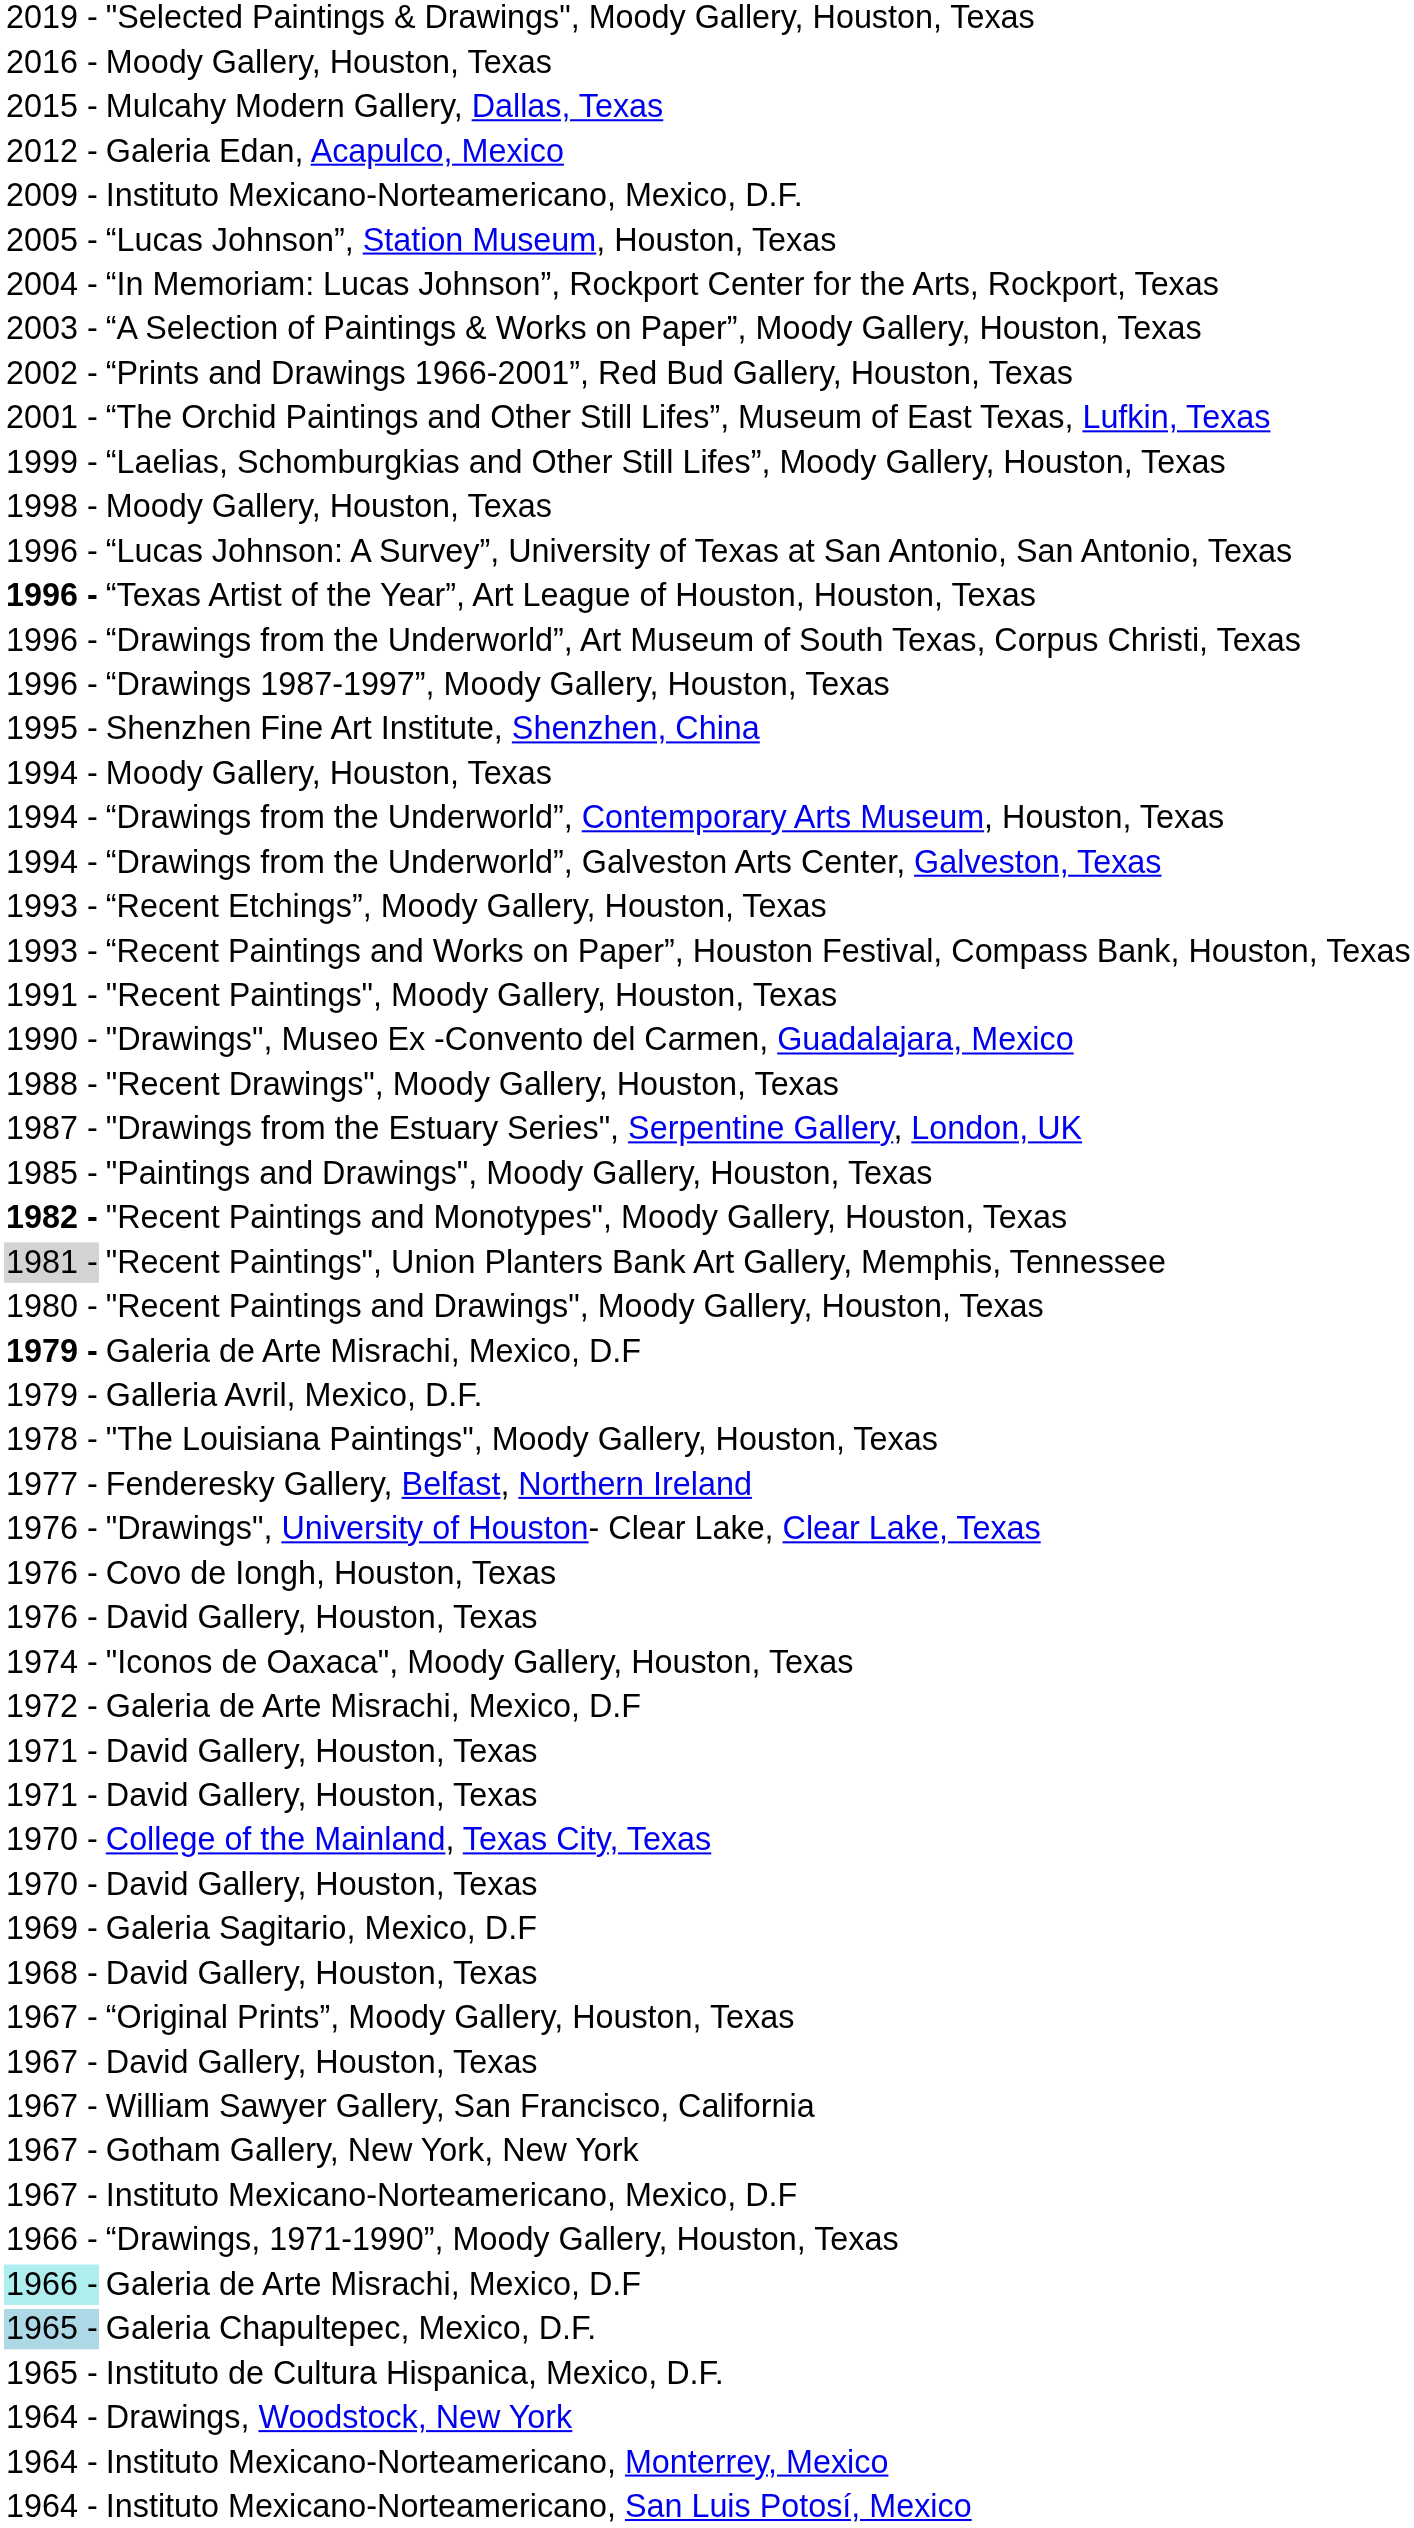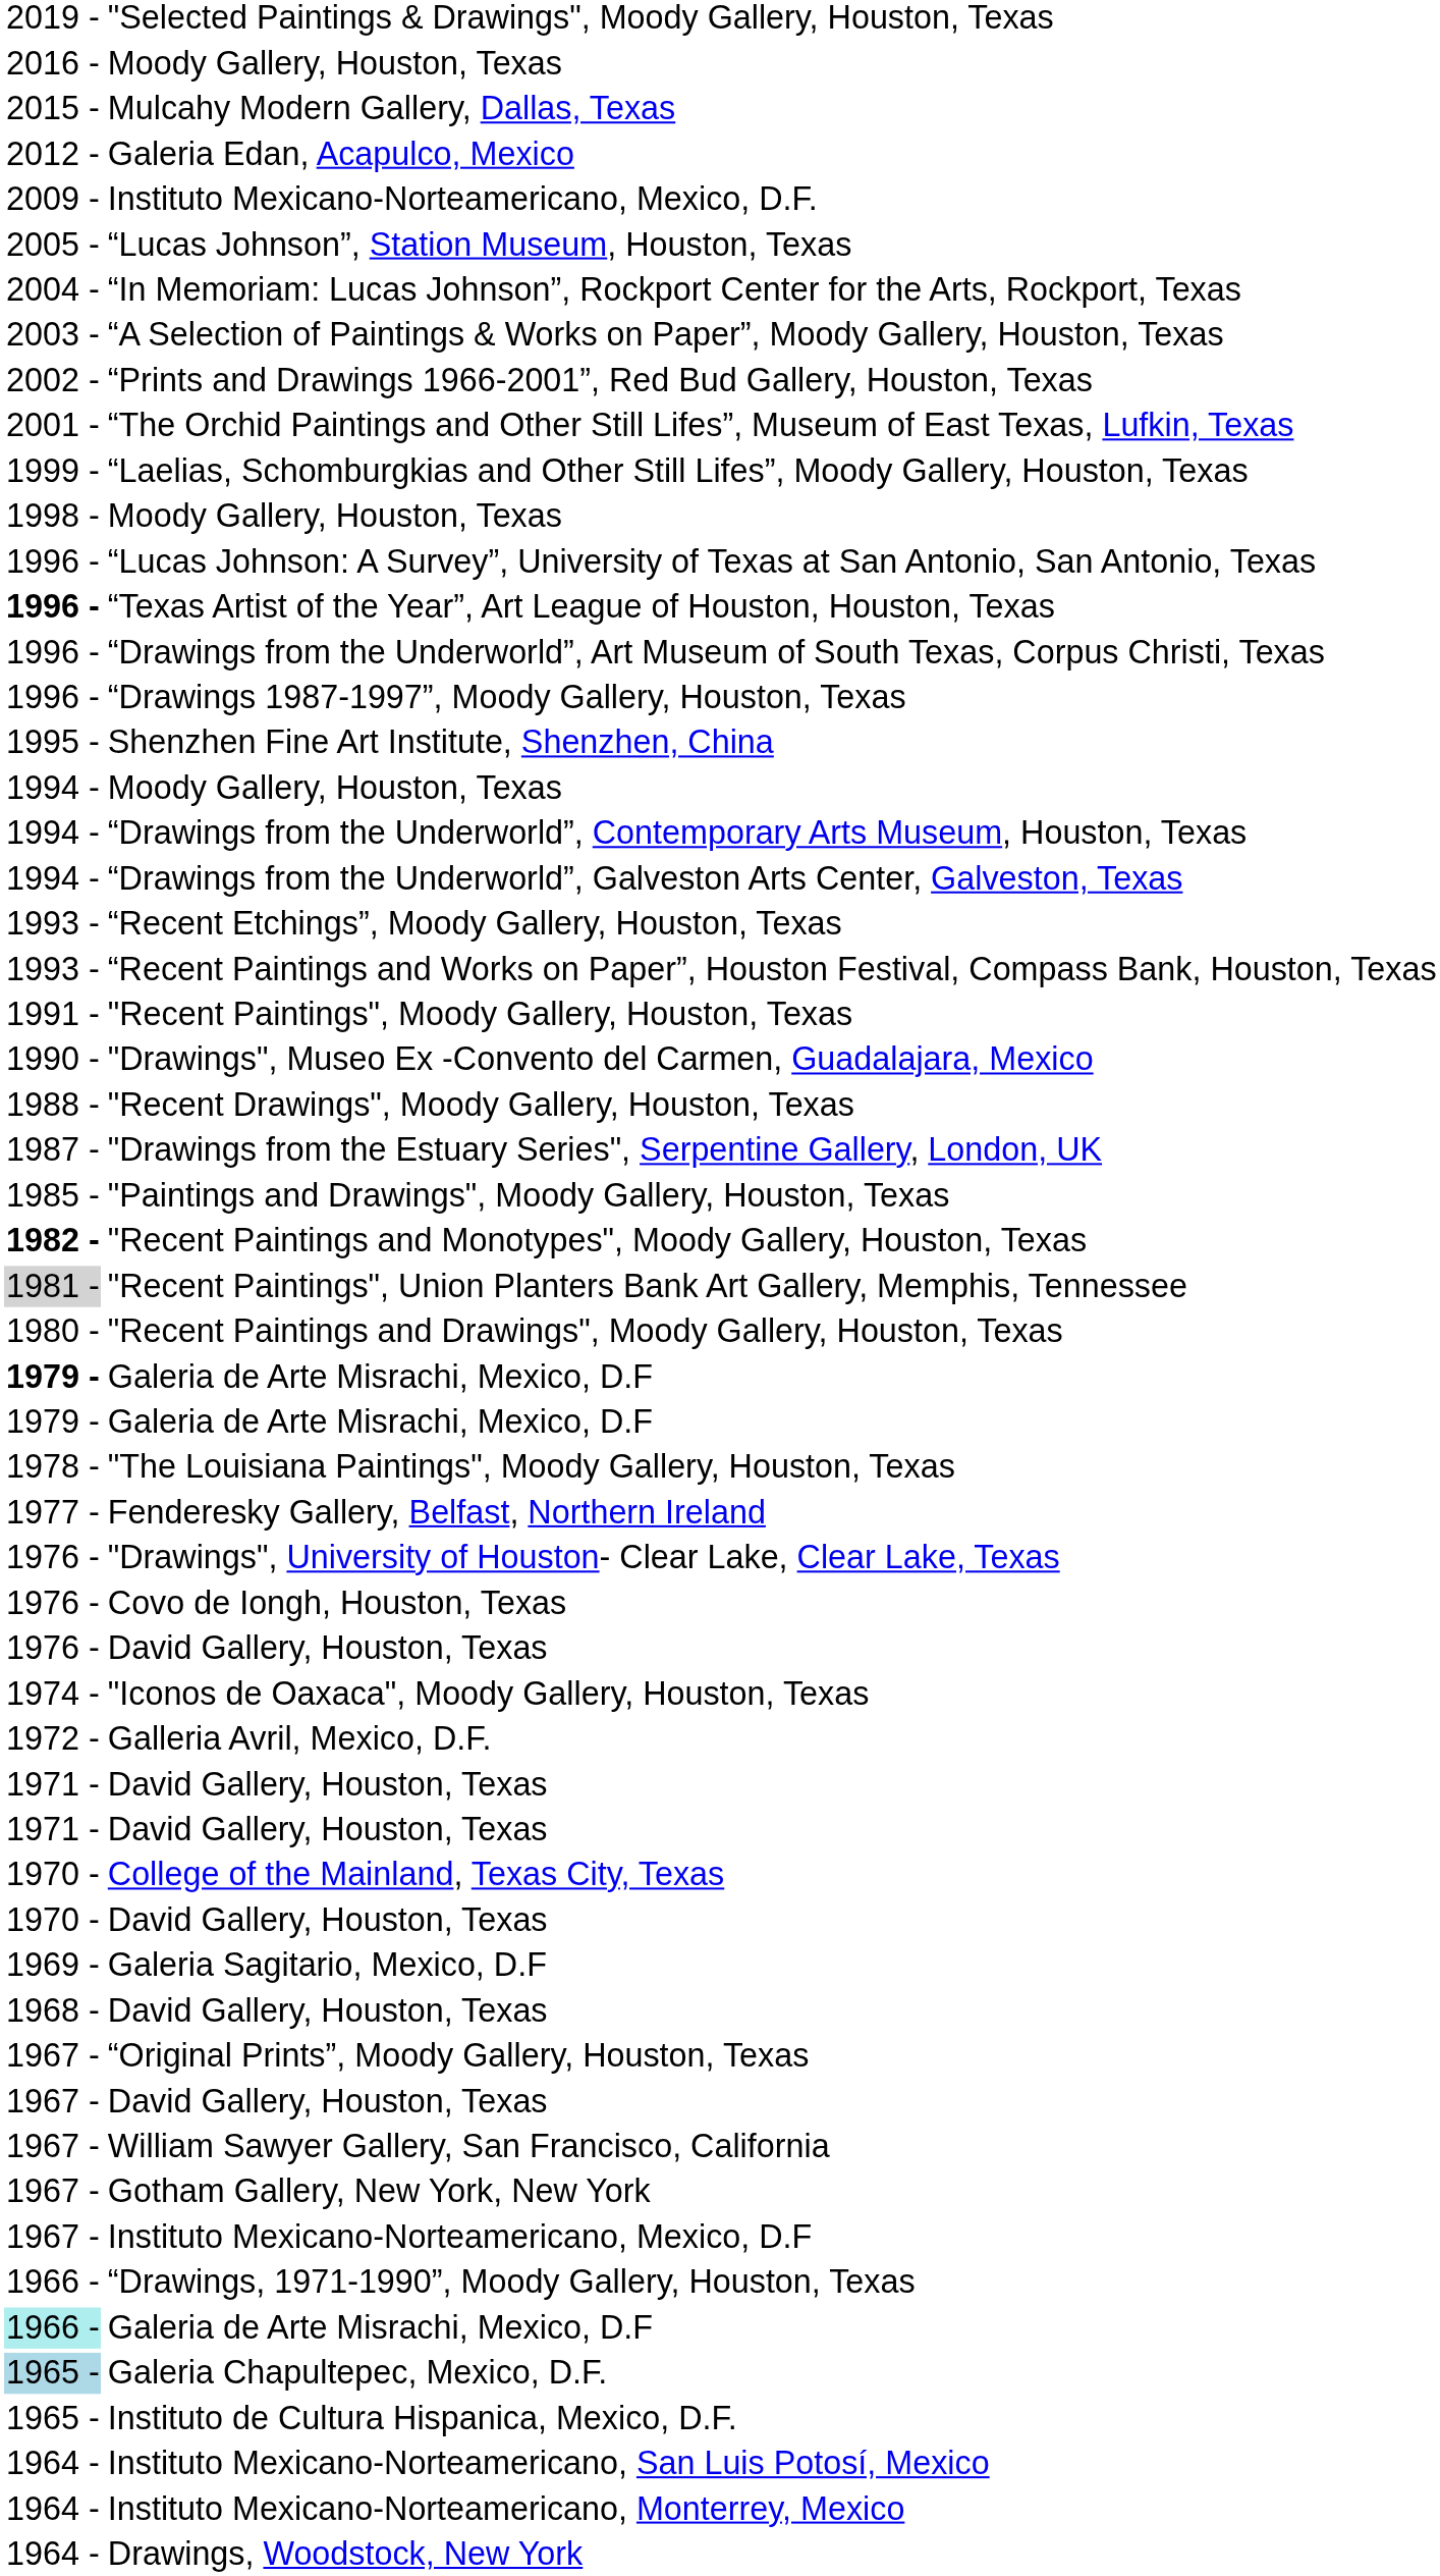row 32 | column 2: Galleria Avril, Mexico, D.F. -> Galeria de Arte Misrachi, Mexico, D.F
row 39 | column 2: Galeria de Arte Misrachi, Mexico, D.F -> Galleria Avril, Mexico, D.F.
row 55 | column 2: Drawings, Woodstock, New York -> Instituto Mexicano-Norteamericano, San Luis Potosí, Mexico
row 57 | column 2: Instituto Mexicano-Norteamericano, San Luis Potosí, Mexico -> Drawings, Woodstock, New York
